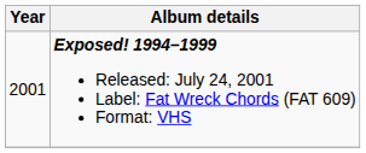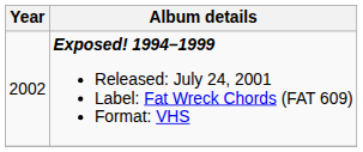row 2 | Year: 2001 -> 2002
